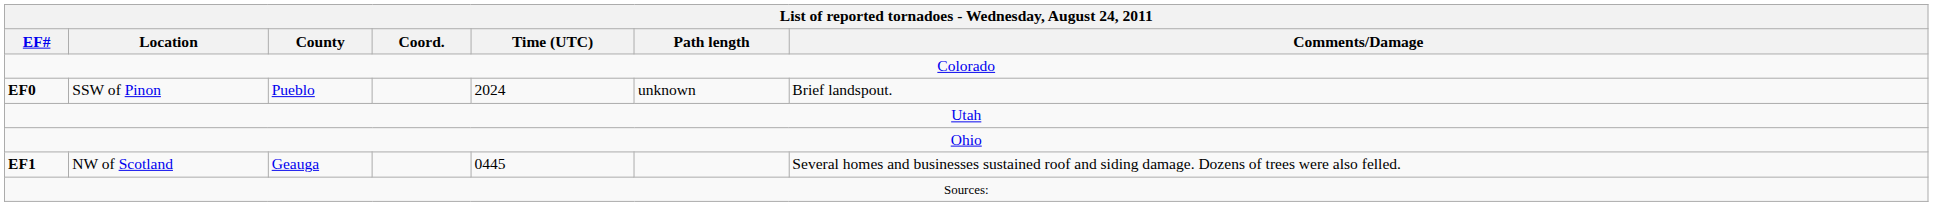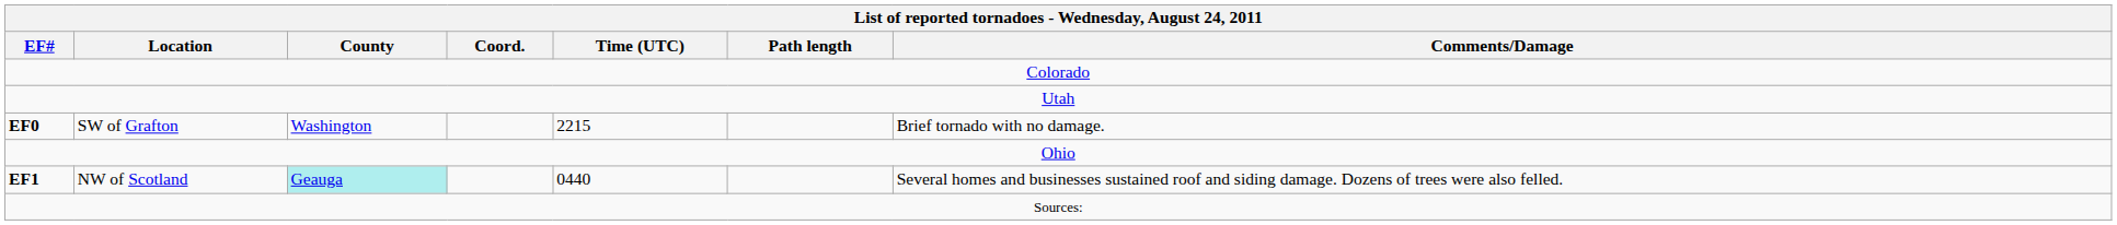- row: EF0 | SSW of Pinon | Pueblo | 2024 | unknown | Brief landspout.
+ row: EF0 | SW of Grafton | Washington | 2215 | Brief tornado with no damage.
NW of Scotland | County: no background -> paleturquoise background
NW of Scotland | Time (UTC): 0445 -> 0440
